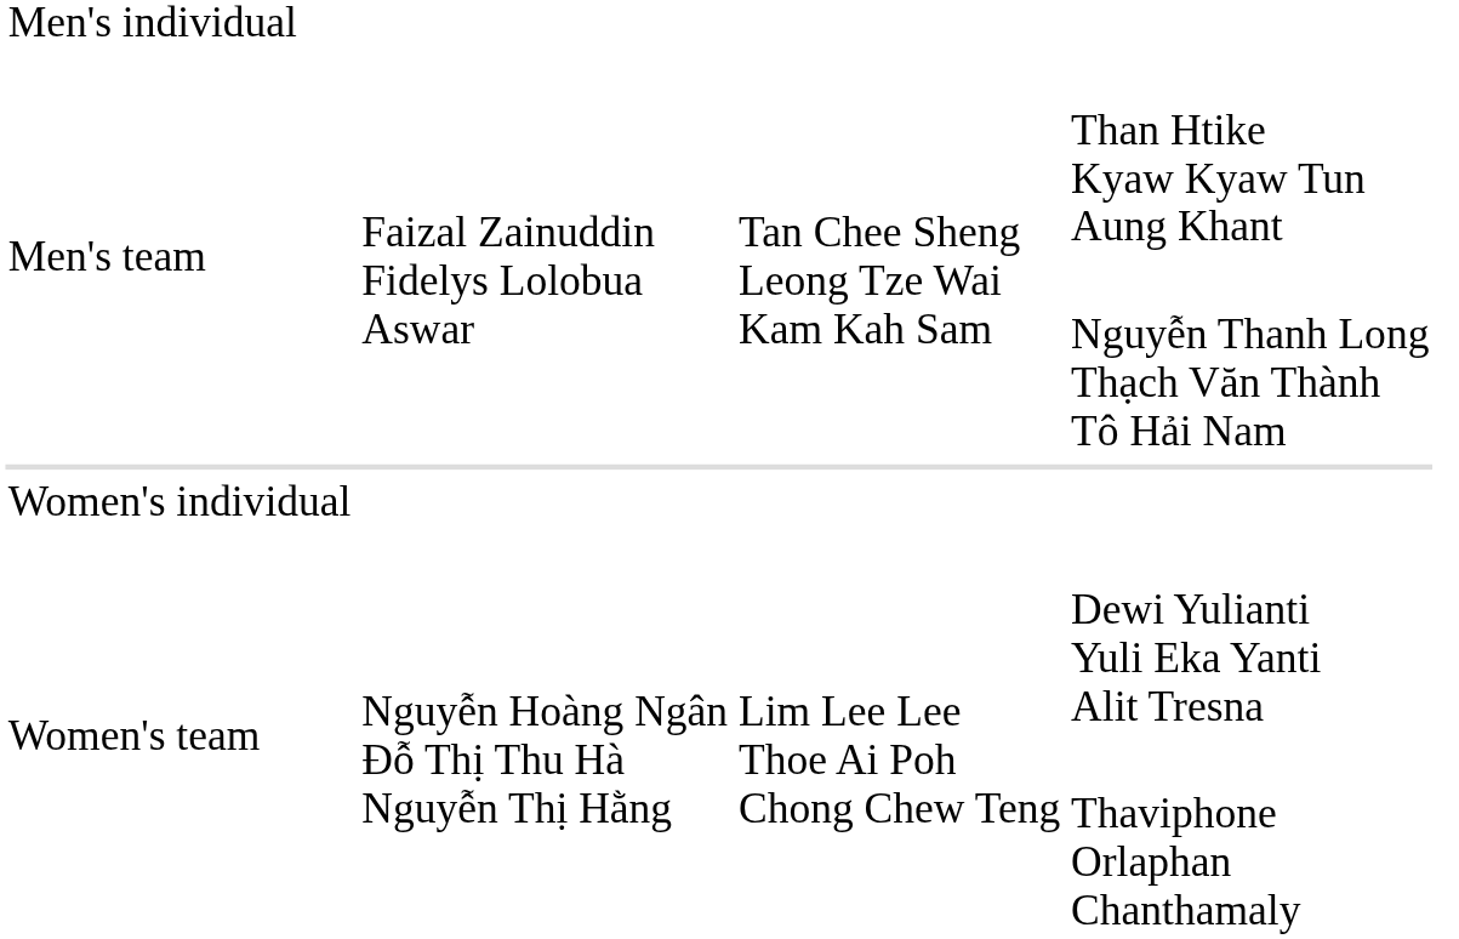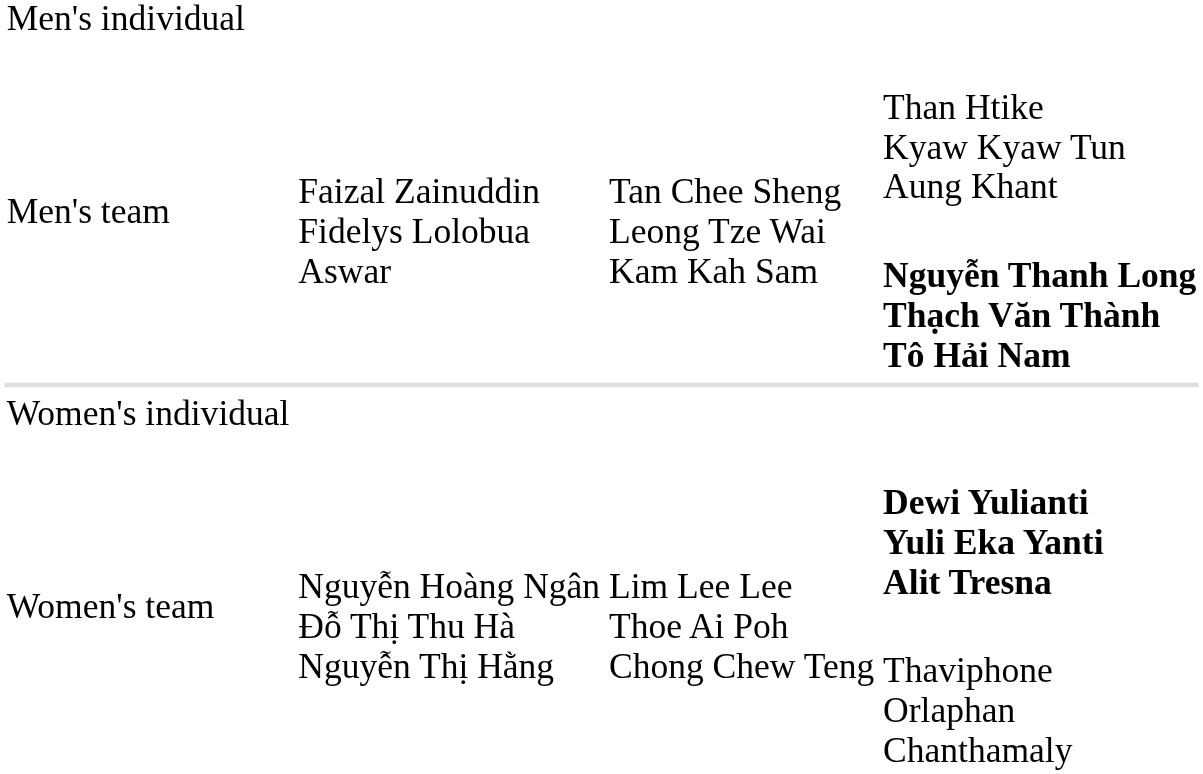Men's team / Nguyễn Thanh Long Thạch Văn Thành Tô Hải Nam | column 4: normal -> bold
Women's team / Dewi Yulianti Yuli Eka Yanti Alit Tresna | column 4: normal -> bold
